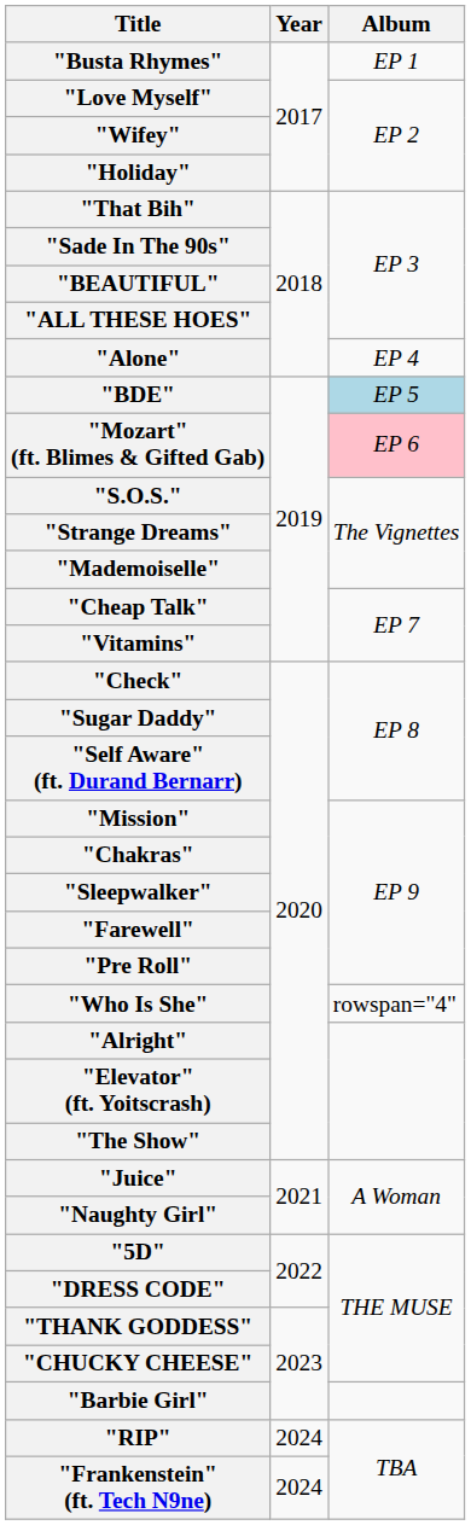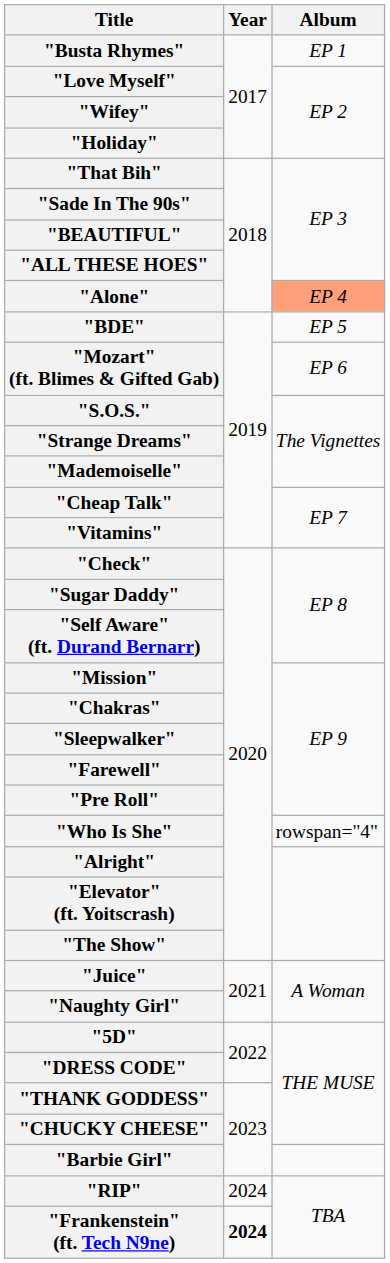"Alone" | Album: no background -> lightsalmon background
"BDE" | Album: lightblue background -> no background
"Mozart" (ft. Blimes & Gifted Gab) | Album: pink background -> no background
"Frankenstein" (ft. Tech N9ne) | Year: normal -> bold
